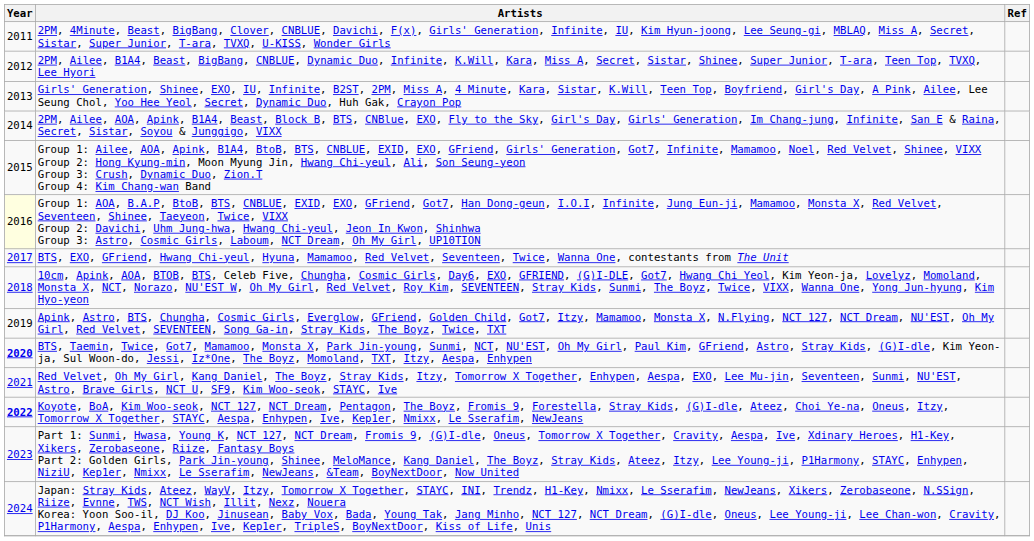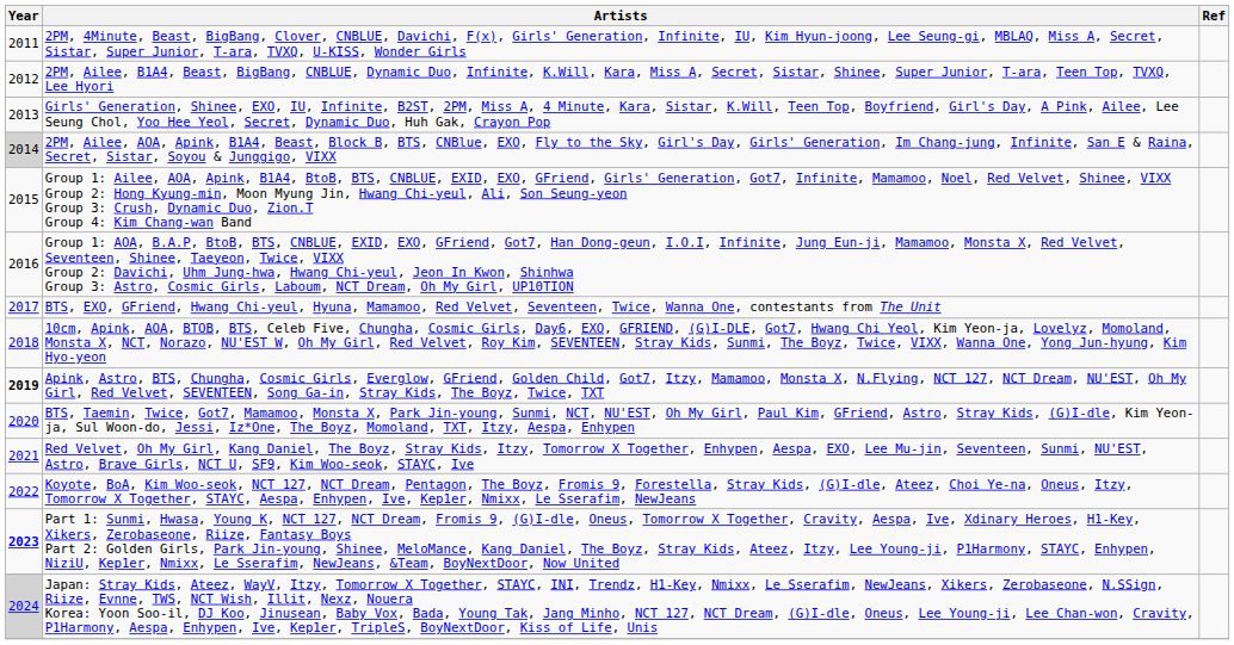row 5 | Year: no background -> lightgrey background
row 7 | Year: lightyellow background -> no background
row 10 | Year: normal -> bold
row 11 | Year: bold -> normal
row 13 | Year: bold -> normal
row 14 | Year: normal -> bold
row 15 | Year: no background -> lightgrey background
